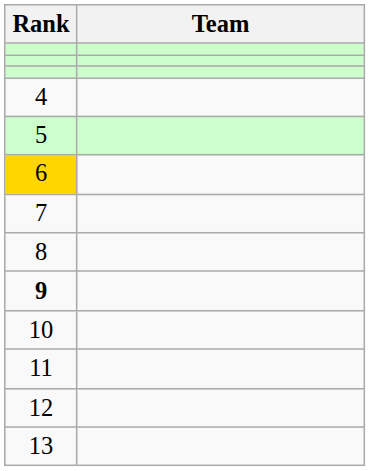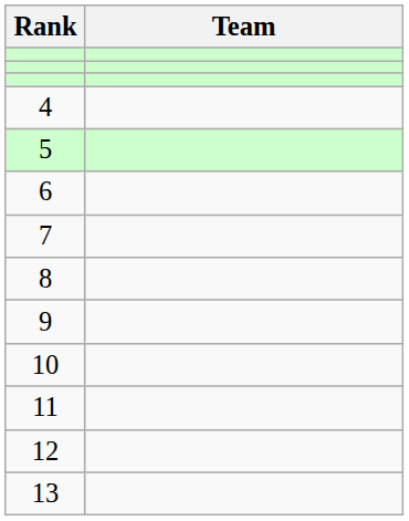row 7 | Rank: gold background -> no background
row 10 | Rank: bold -> normal
